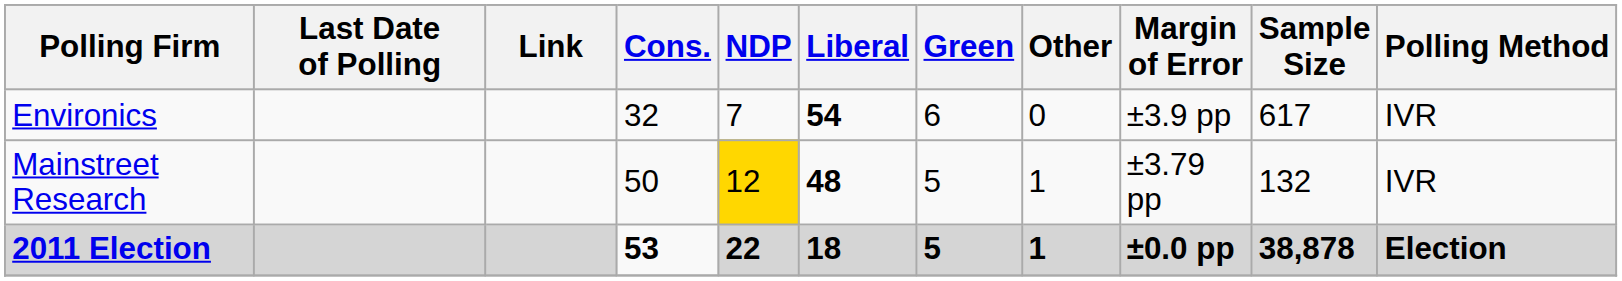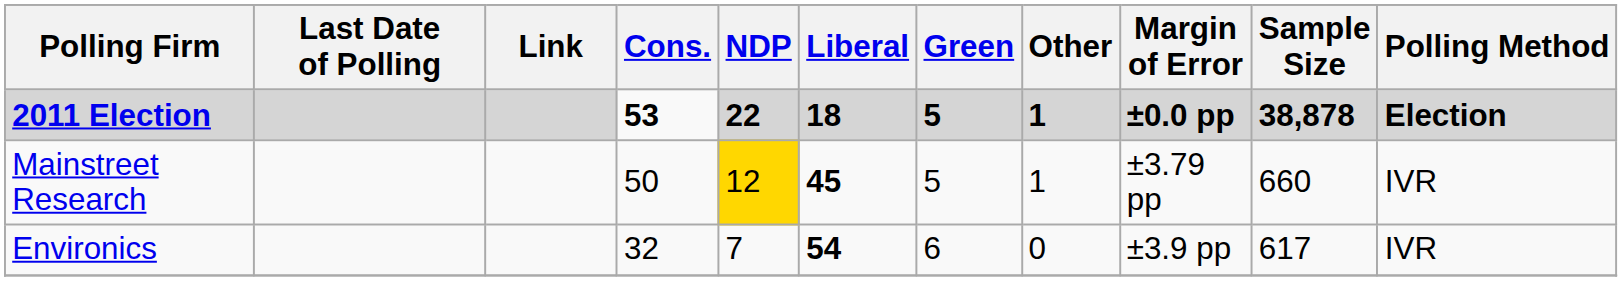rows swapped: Environics <-> 2011 Election
Mainstreet Research | Liberal: 48 -> 45
Mainstreet Research | Sample Size: 132 -> 660
